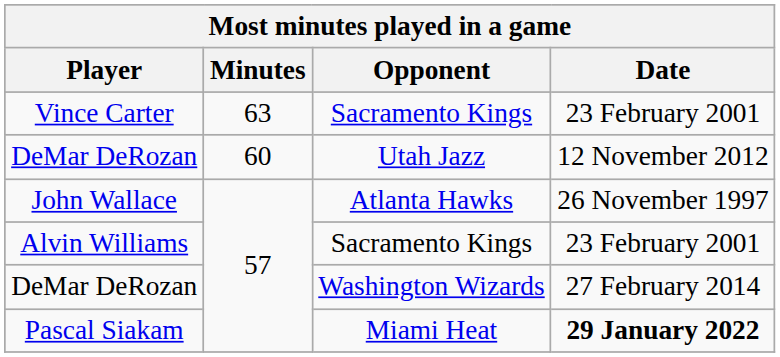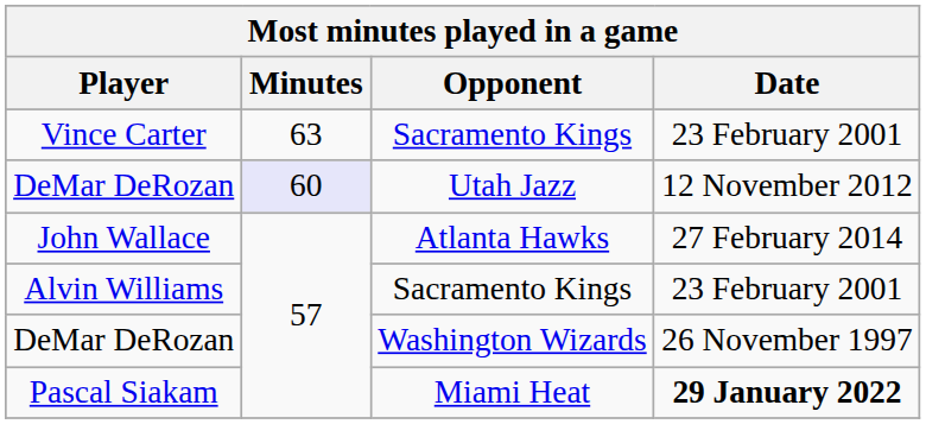DeMar DeRozan / Utah Jazz | Minutes: no background -> lavender background
John Wallace | Date: 26 November 1997 -> 27 February 2014
DeMar DeRozan / Washington Wizards | Date: 27 February 2014 -> 26 November 1997
